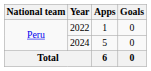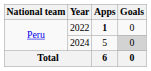2022 | Apps: normal -> bold
2024 | Goals: no background -> lightgrey background
